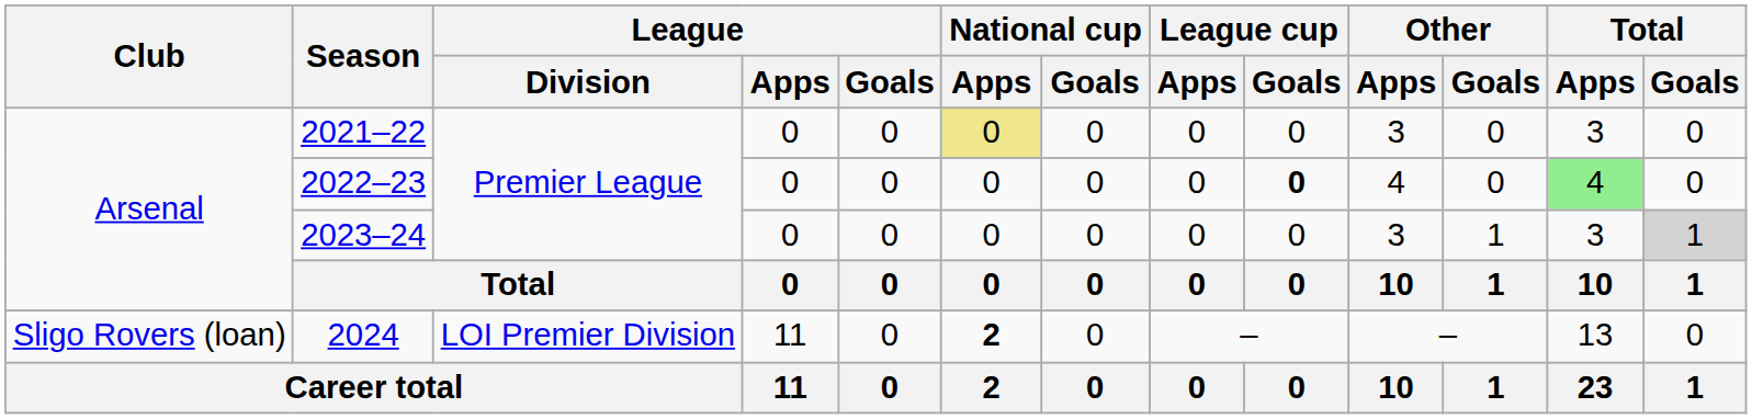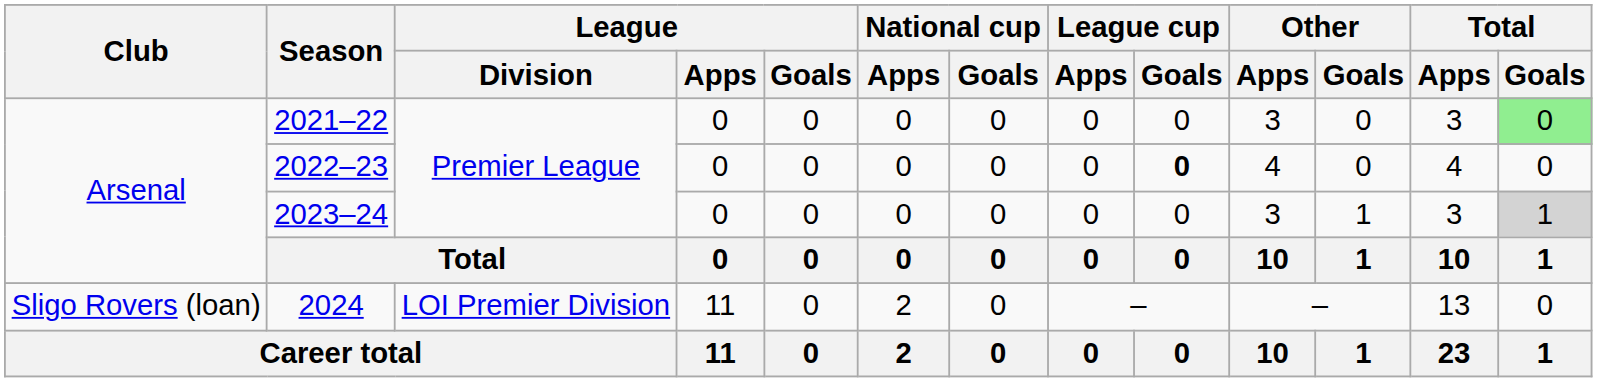2021–22 | National cup / Apps: khaki background -> no background
2021–22 | Total / Goals: no background -> lightgreen background
2022–23 | Total / Apps: lightgreen background -> no background
2024 | National cup / Apps: bold -> normal
